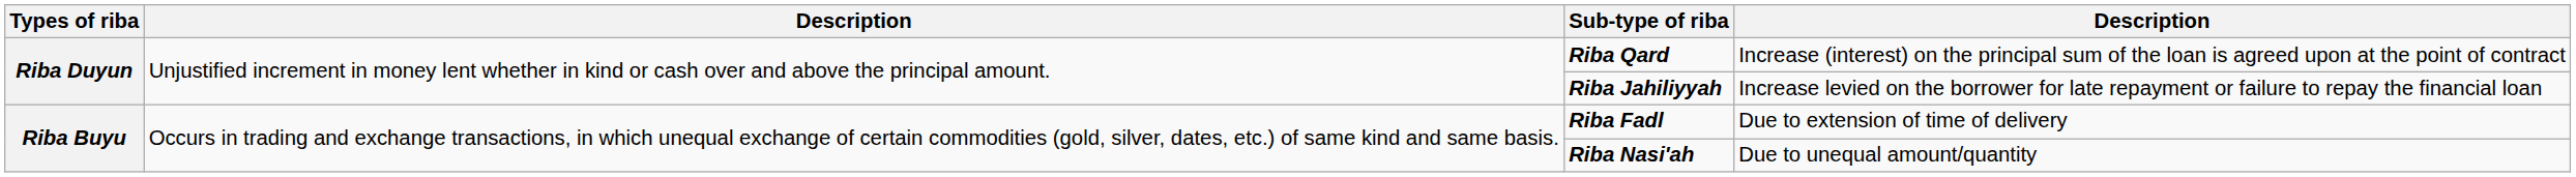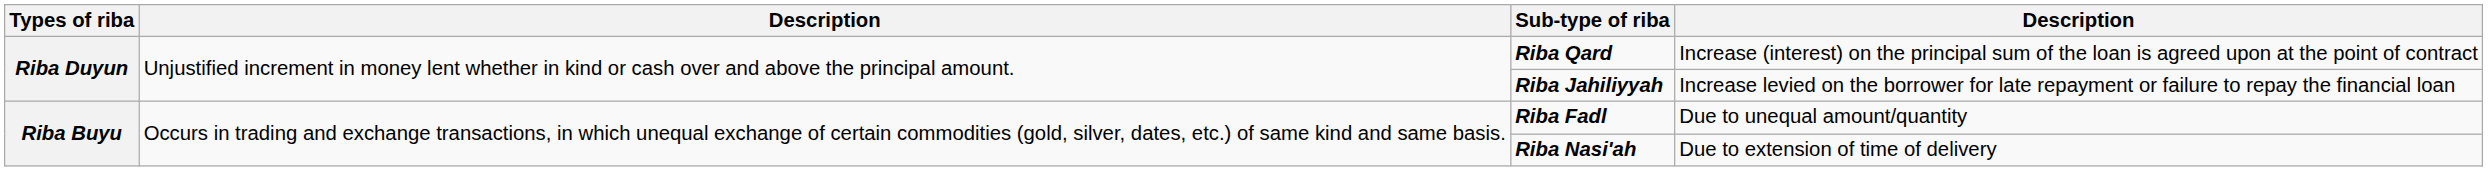Riba Fadl | column 4: Due to extension of time of delivery -> Due to unequal amount/quantity
Riba Nasi'ah | column 4: Due to unequal amount/quantity -> Due to extension of time of delivery
